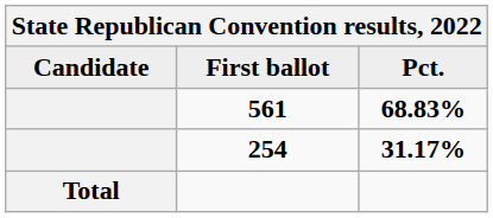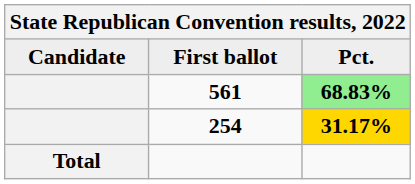561 | Pct.: no background -> lightgreen background
254 | Pct.: no background -> gold background
